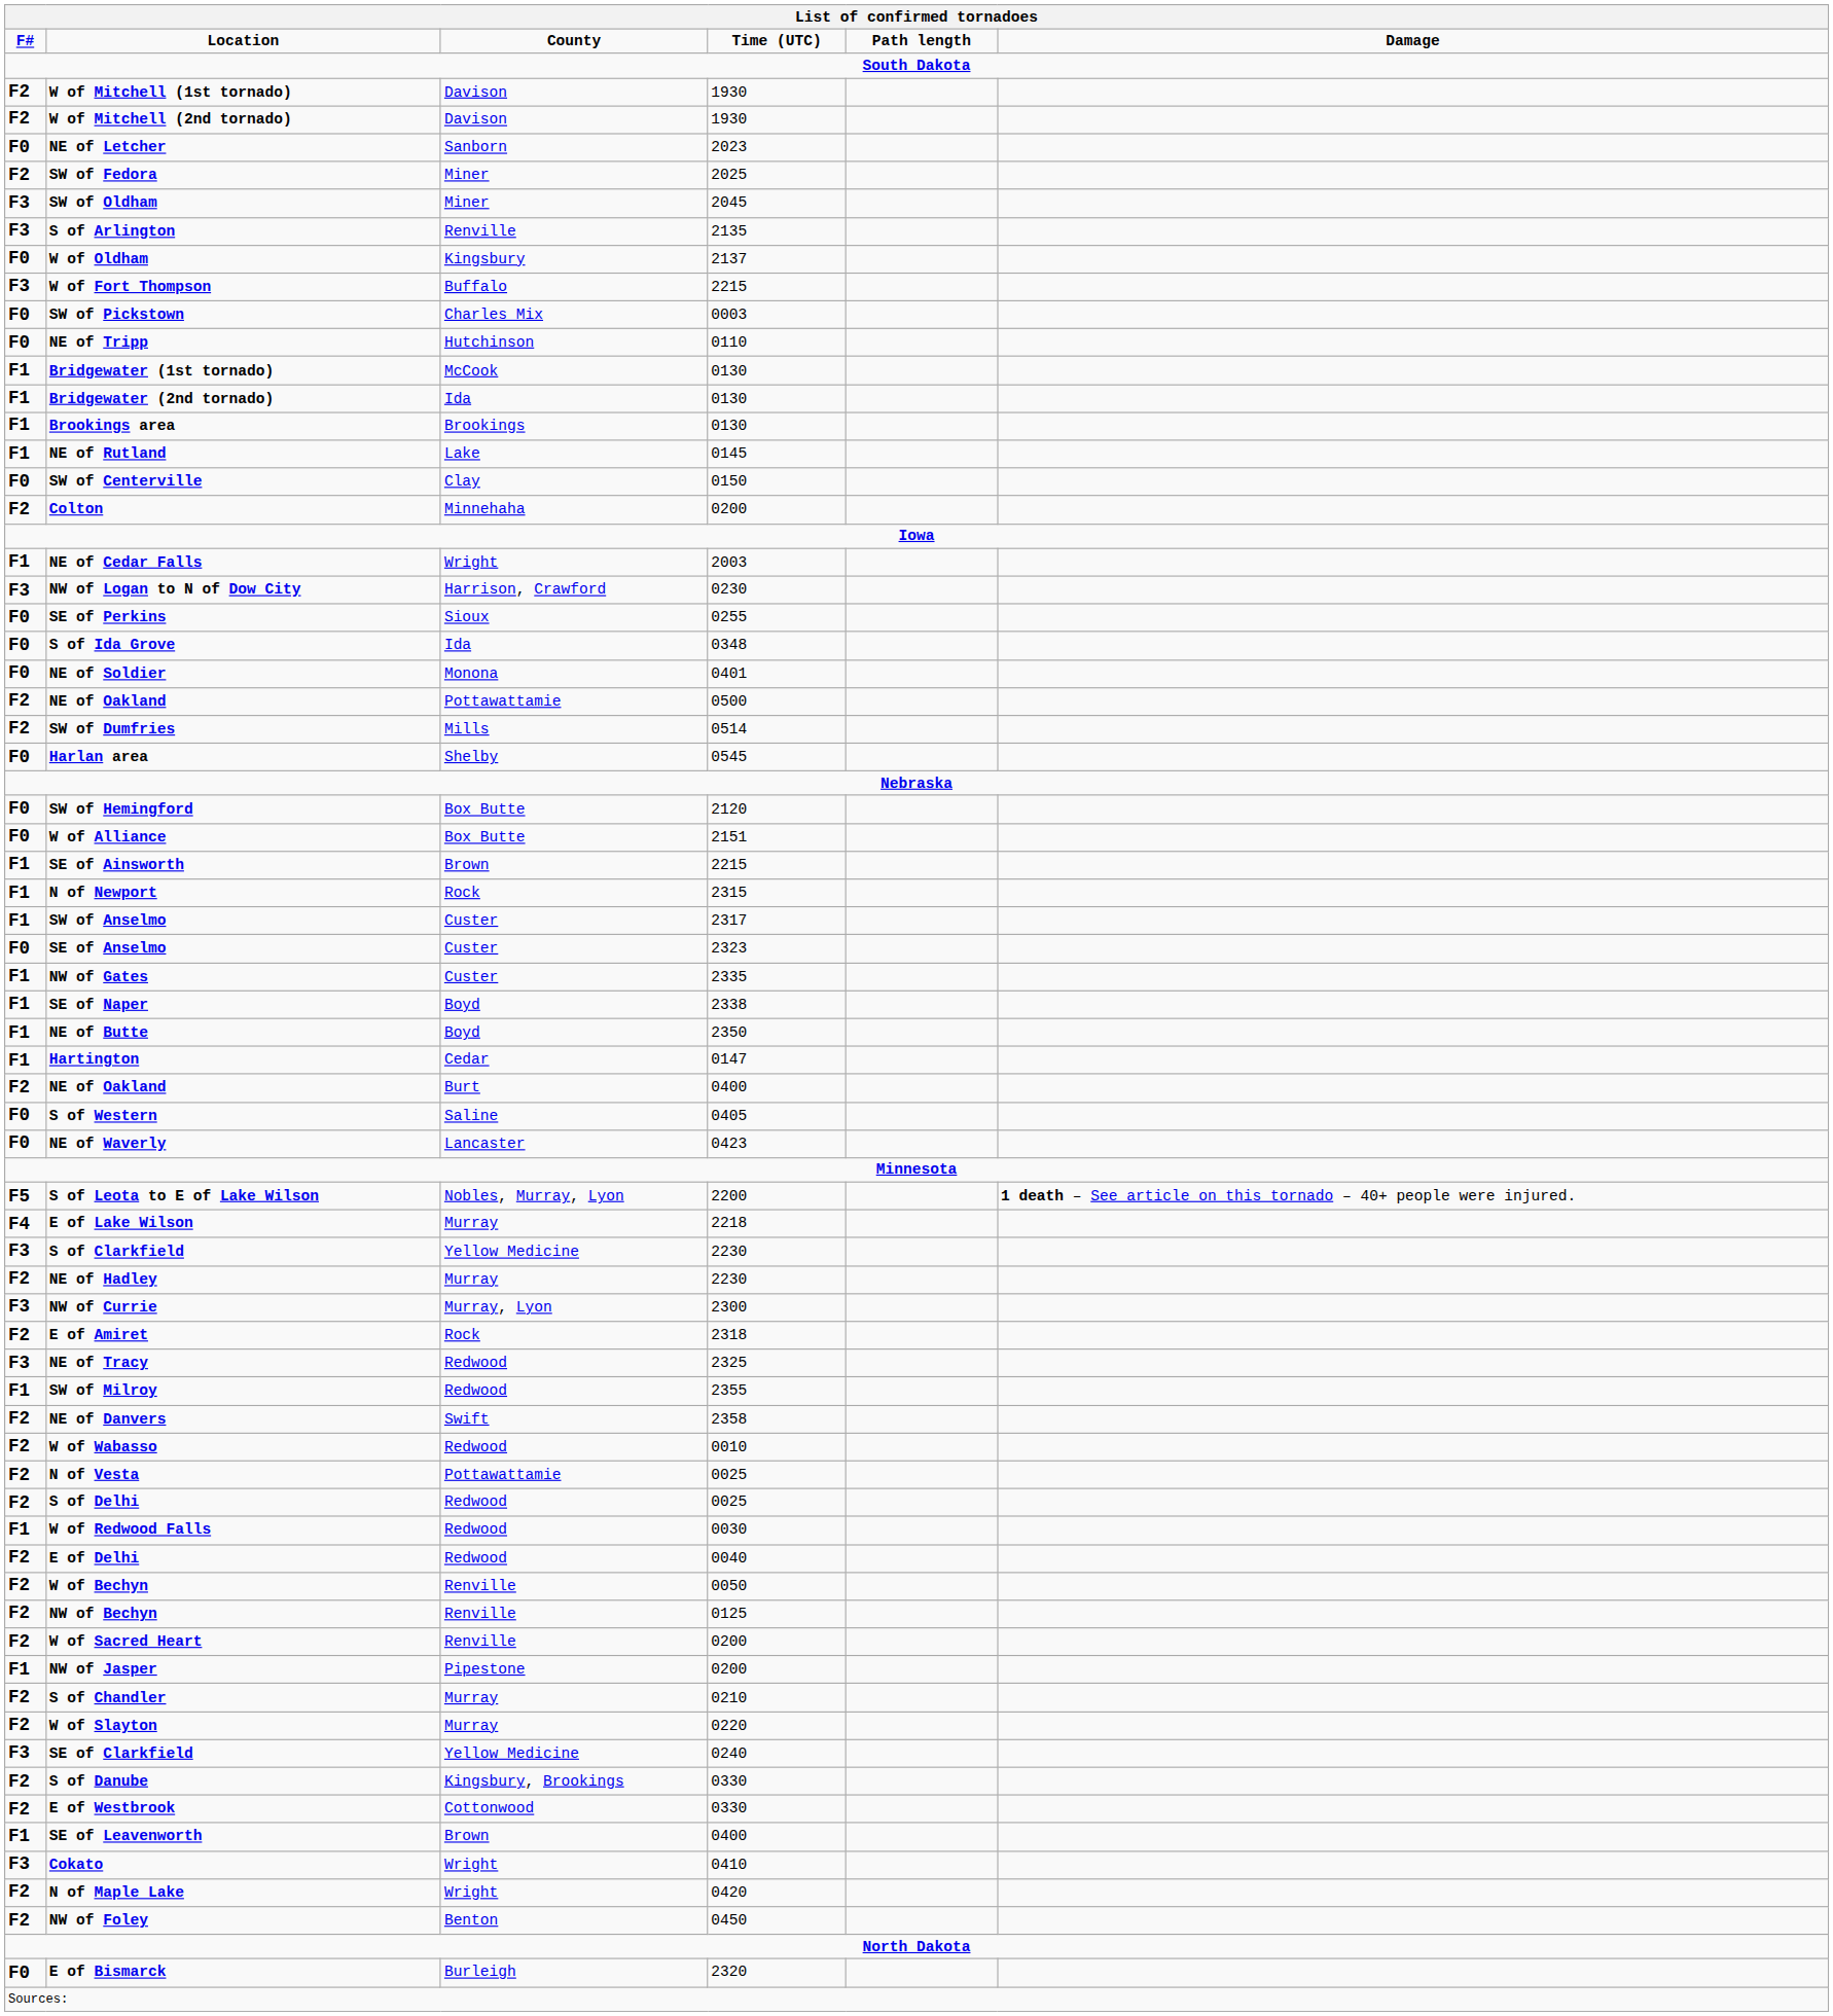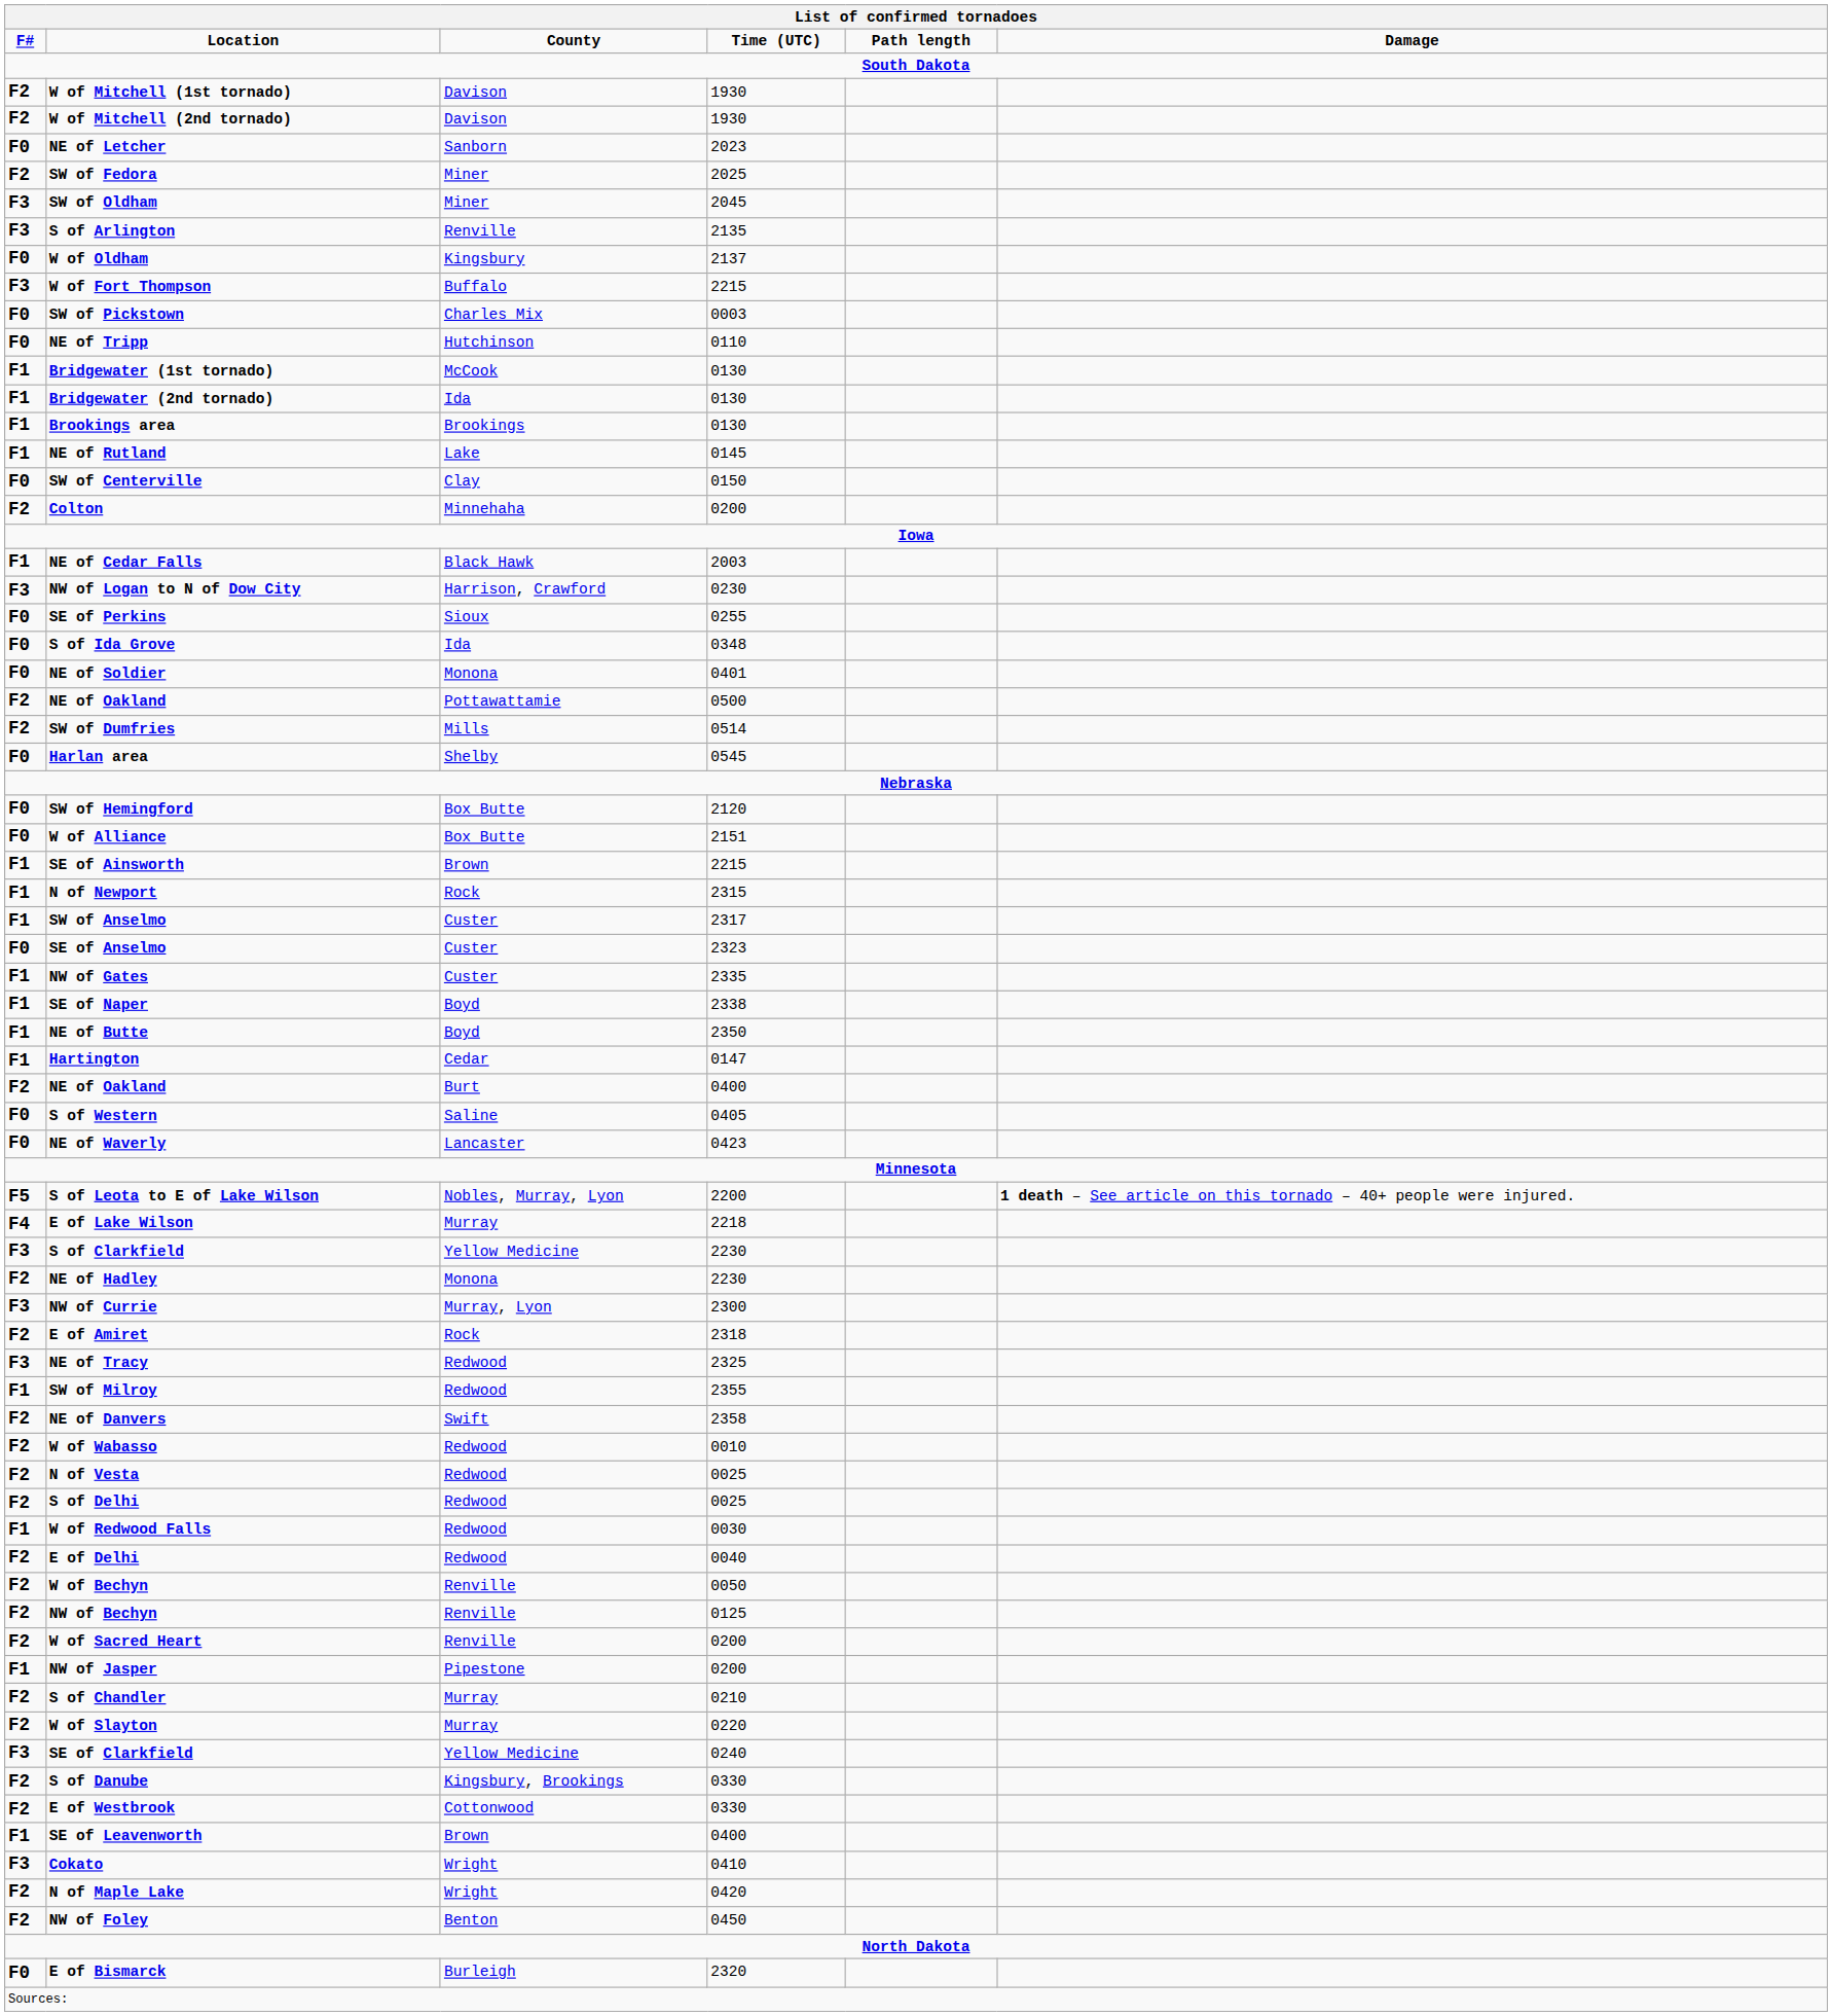NE of Cedar Falls | List of confirmed tornadoes / County: Wright -> Black Hawk
NE of Hadley | List of confirmed tornadoes / County: Murray -> Monona
N of Vesta | List of confirmed tornadoes / County: Pottawattamie -> Redwood
